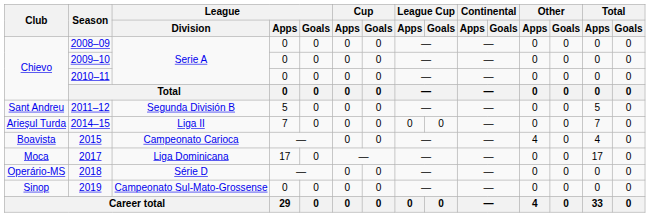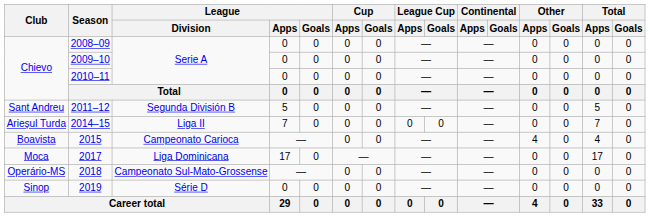2018 | League / Division: Série D -> Campeonato Sul-Mato-Grossense
2019 | League / Division: Campeonato Sul-Mato-Grossense -> Série D
